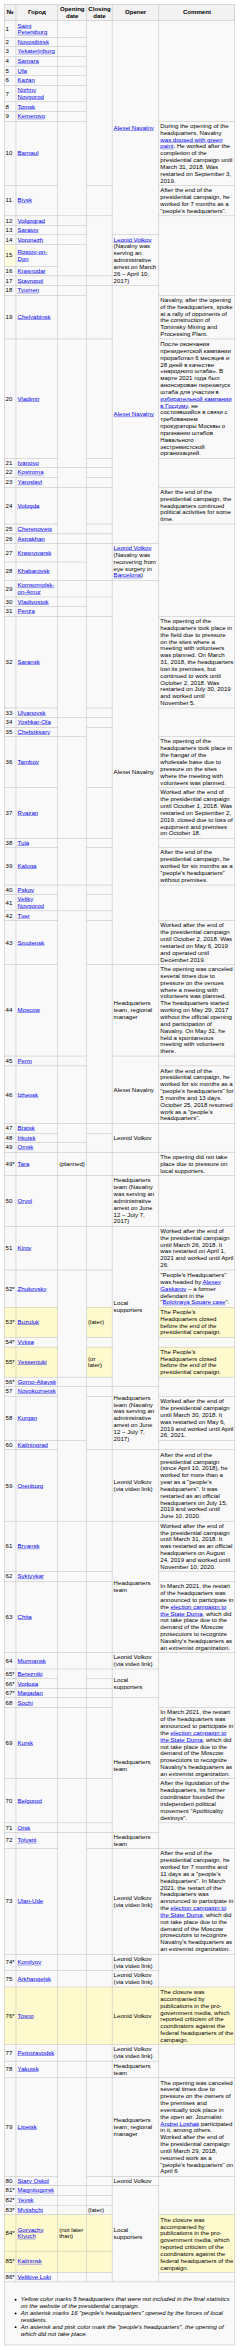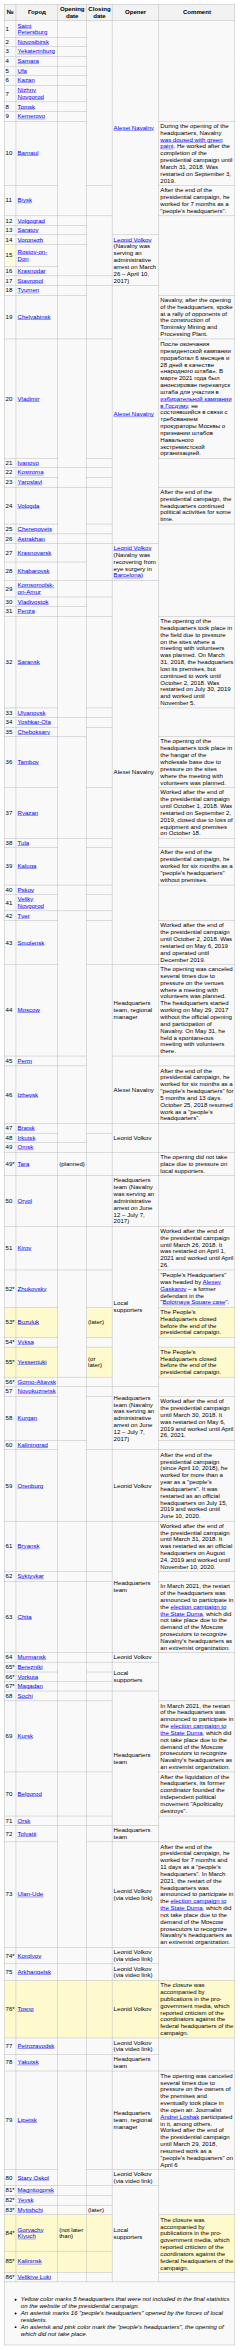Orenburg | Opener: Leonid Volkov (via video link) -> Leonid Volkov
Murmansk | Opener: Leonid Volkov (via video link) -> Leonid Volkov
Stary Oskol | Opener: Leonid Volkov -> Leonid Volkov (via video link)
